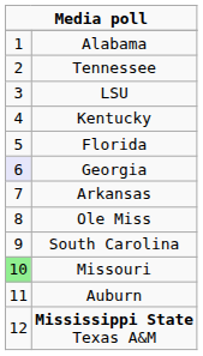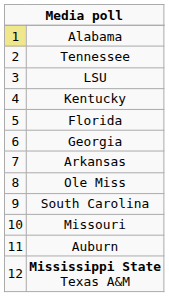Alabama | column 1: no background -> khaki background
Georgia | column 1: lavender background -> no background
Missouri | column 1: lightgreen background -> no background
